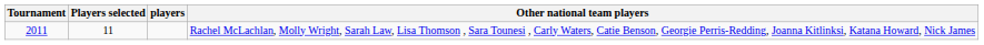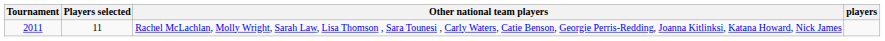columns swapped: players <-> Other national team players
